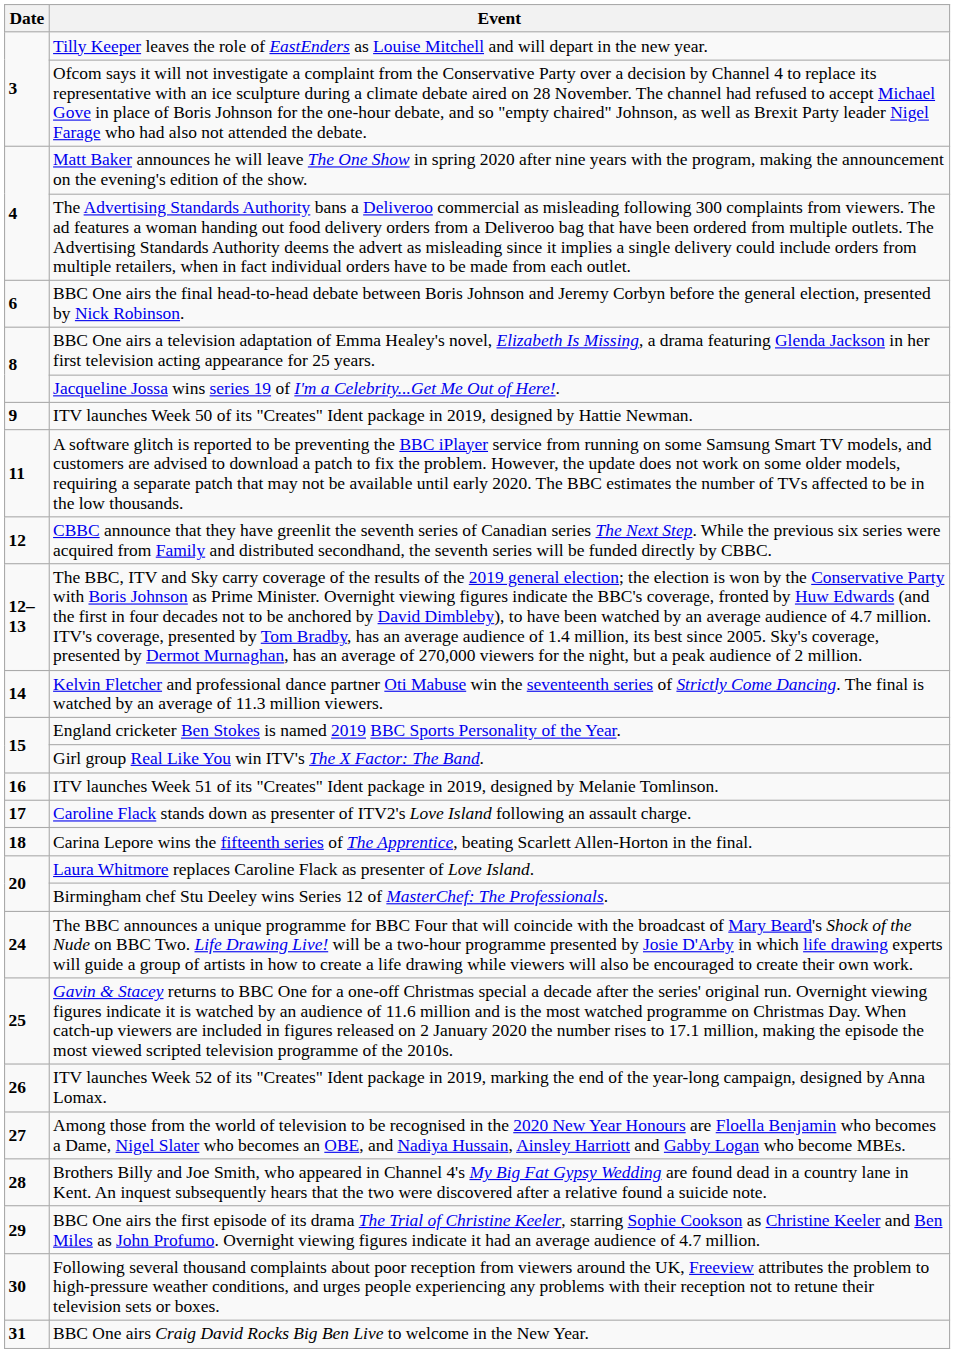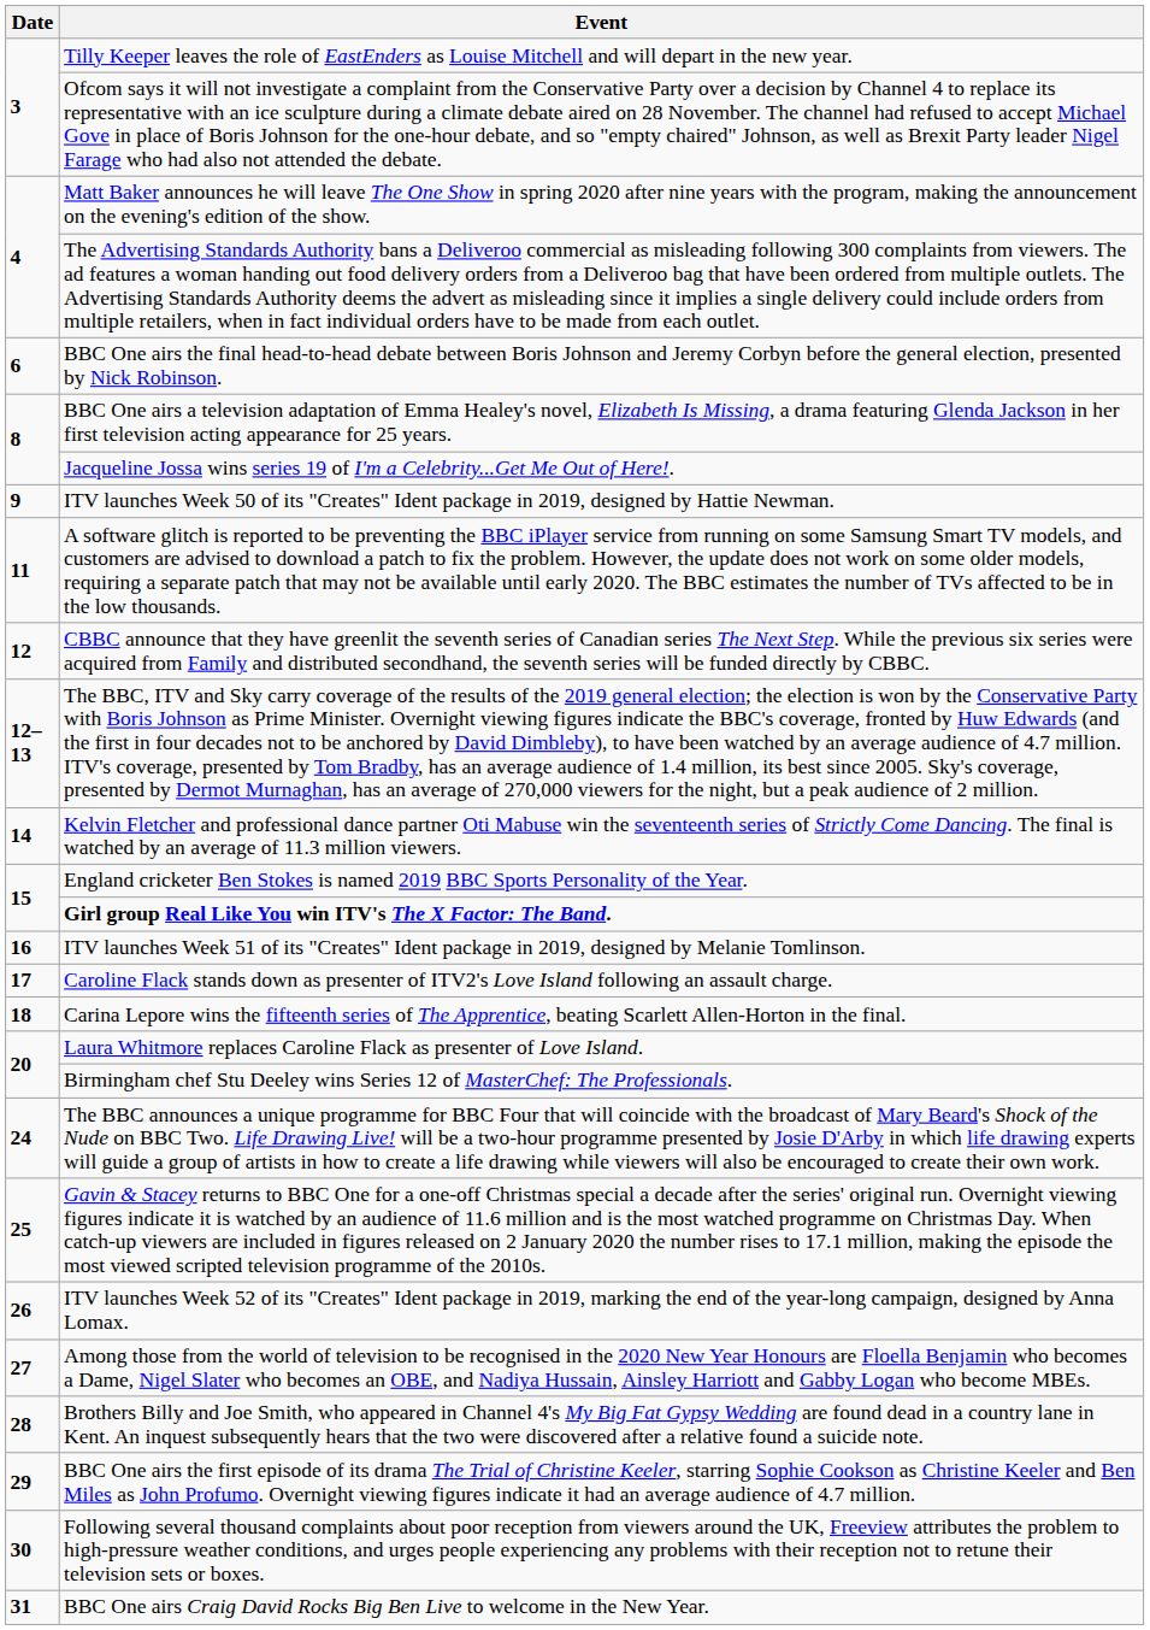Girl group Real Like You win ITV's The X Factor: The Band. | Event: normal -> bold
